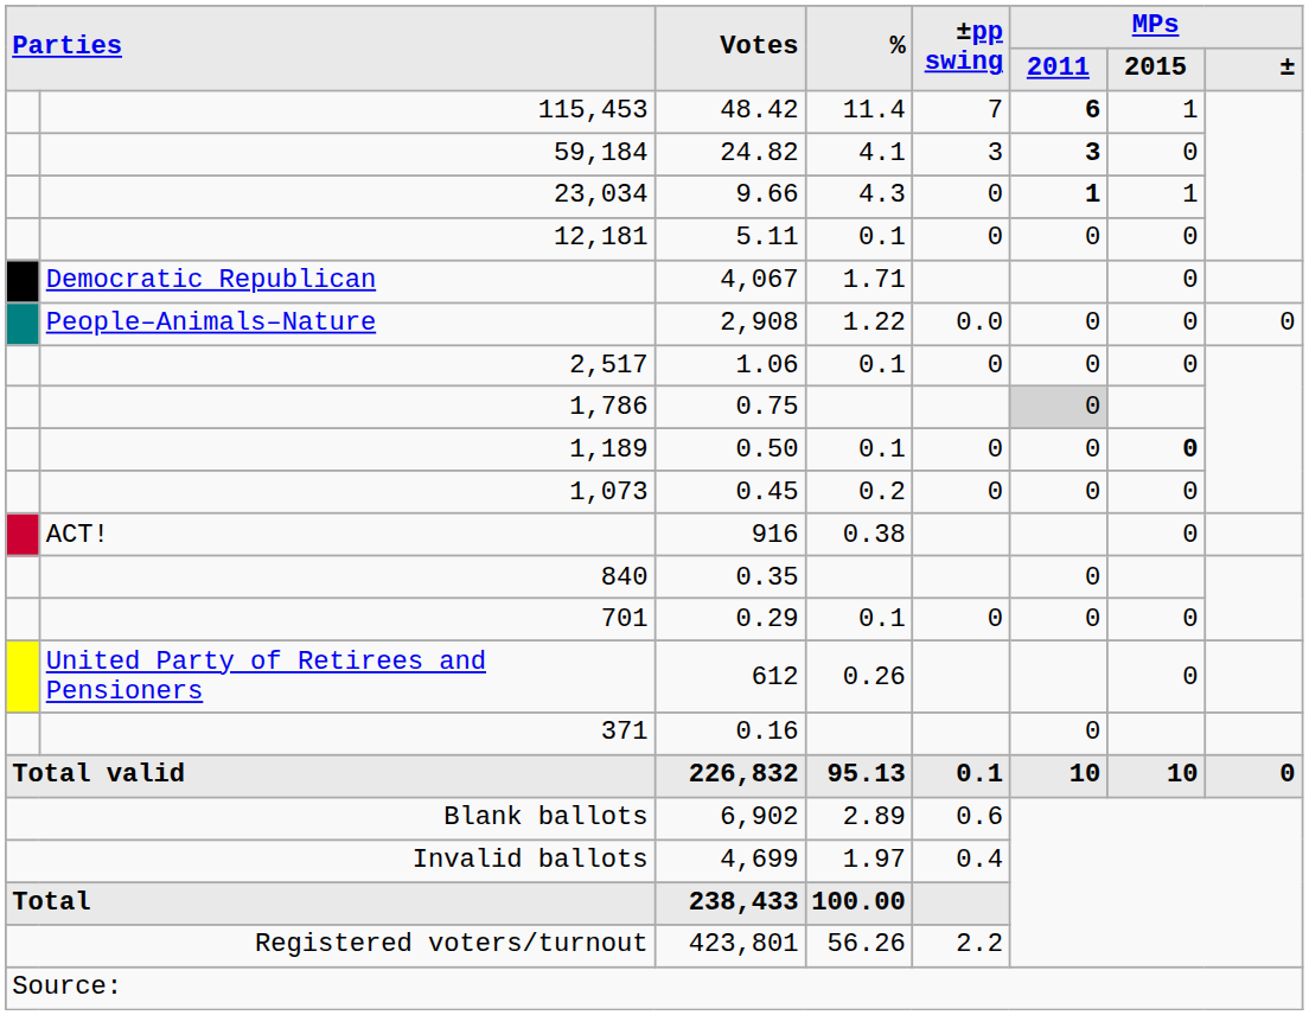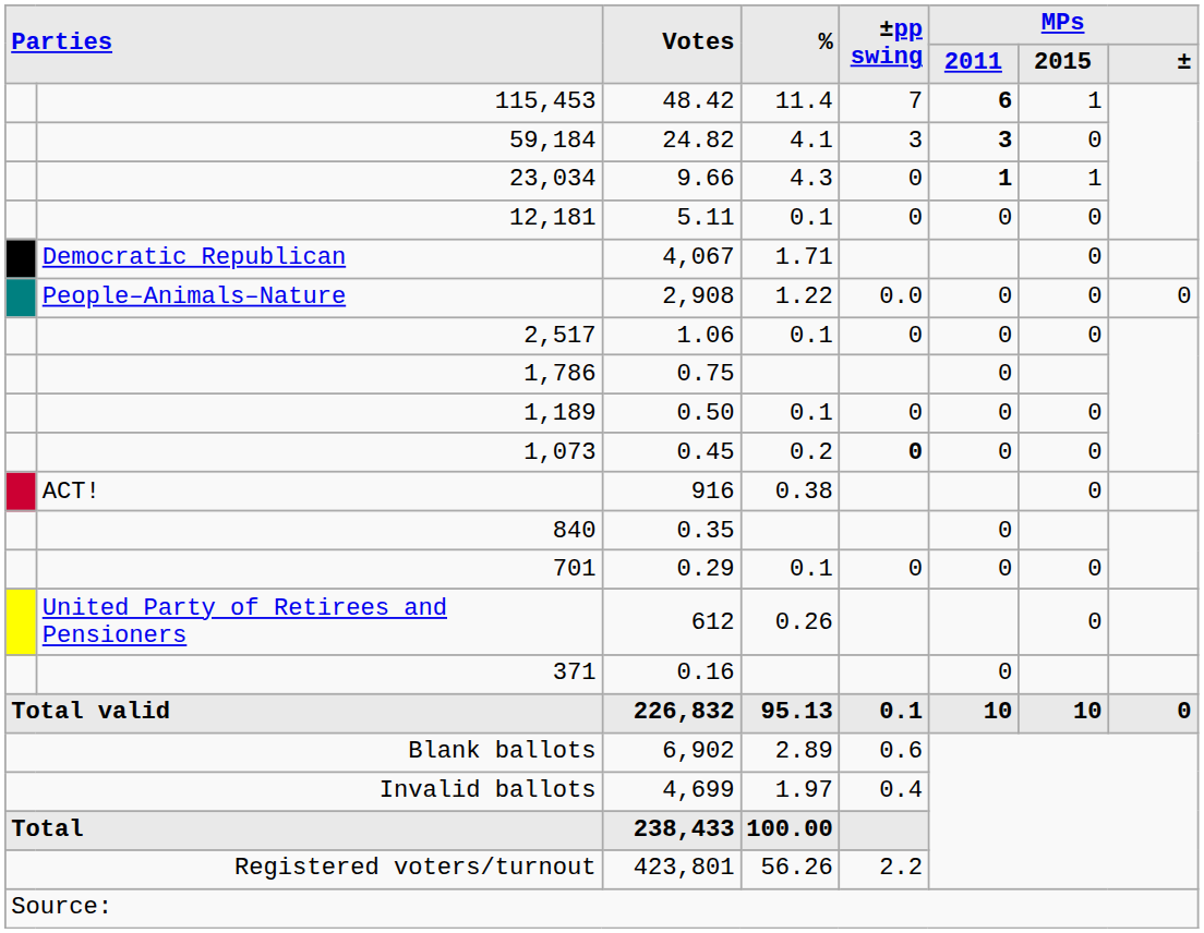1,786 | MPs / 2011: lightgrey background -> no background
1,189 | MPs / 2015: bold -> normal
1,073 | ±pp swing: normal -> bold
